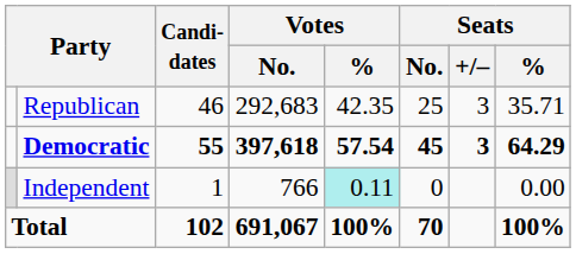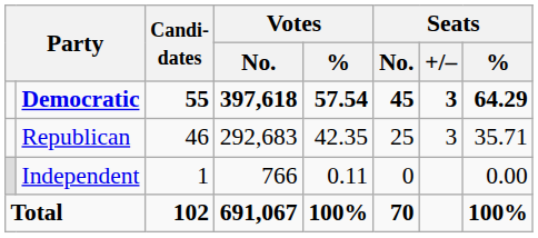rows swapped: Democratic <-> Republican
Independent | Votes / %: paleturquoise background -> no background
